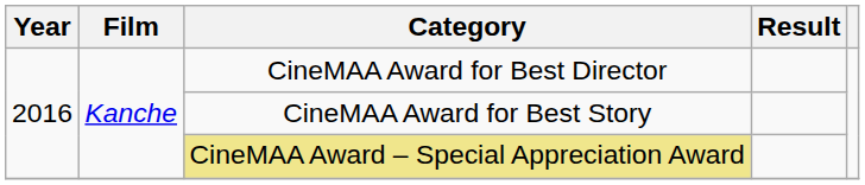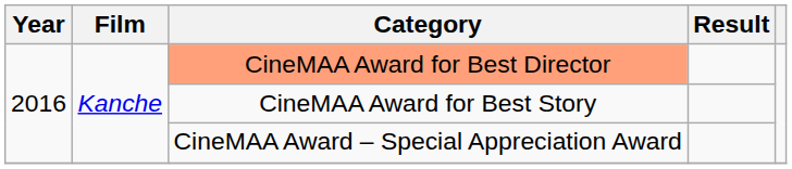CineMAA Award for Best Director | Category: no background -> lightsalmon background
CineMAA Award – Special Appreciation Award | Category: khaki background -> no background
